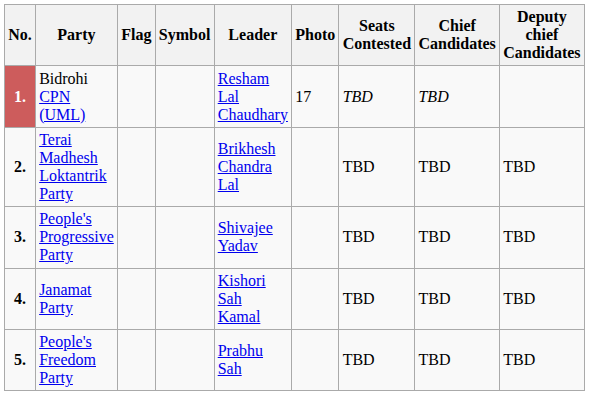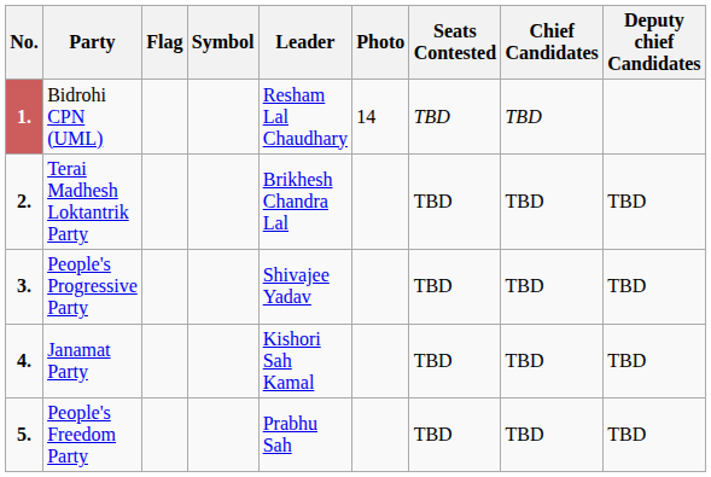Bidrohi CPN (UML) | Photo: 17 -> 14
